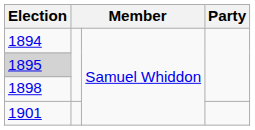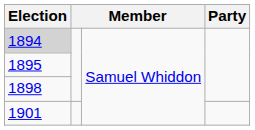1894 | Election: no background -> lightgrey background
1895 | Election: lightgrey background -> no background
